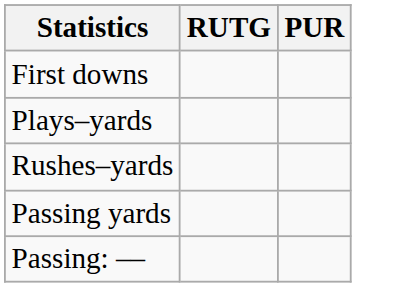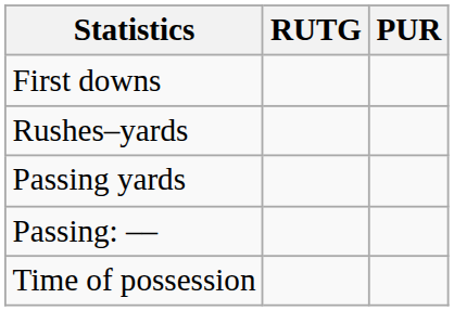- row: Plays–yards
+ row: Time of possession
